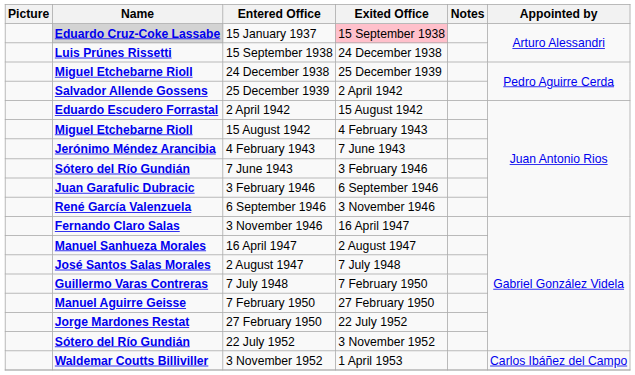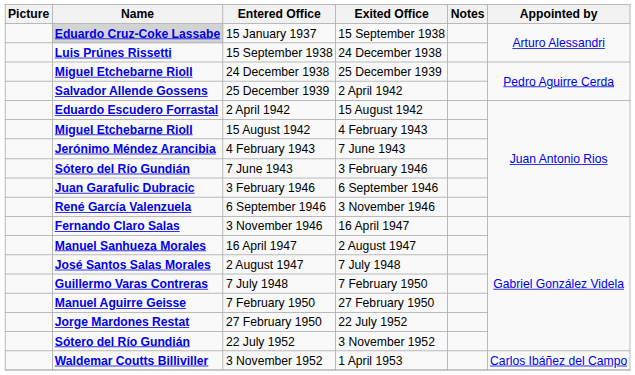15 January 1937 | Exited Office: pink background -> no background
